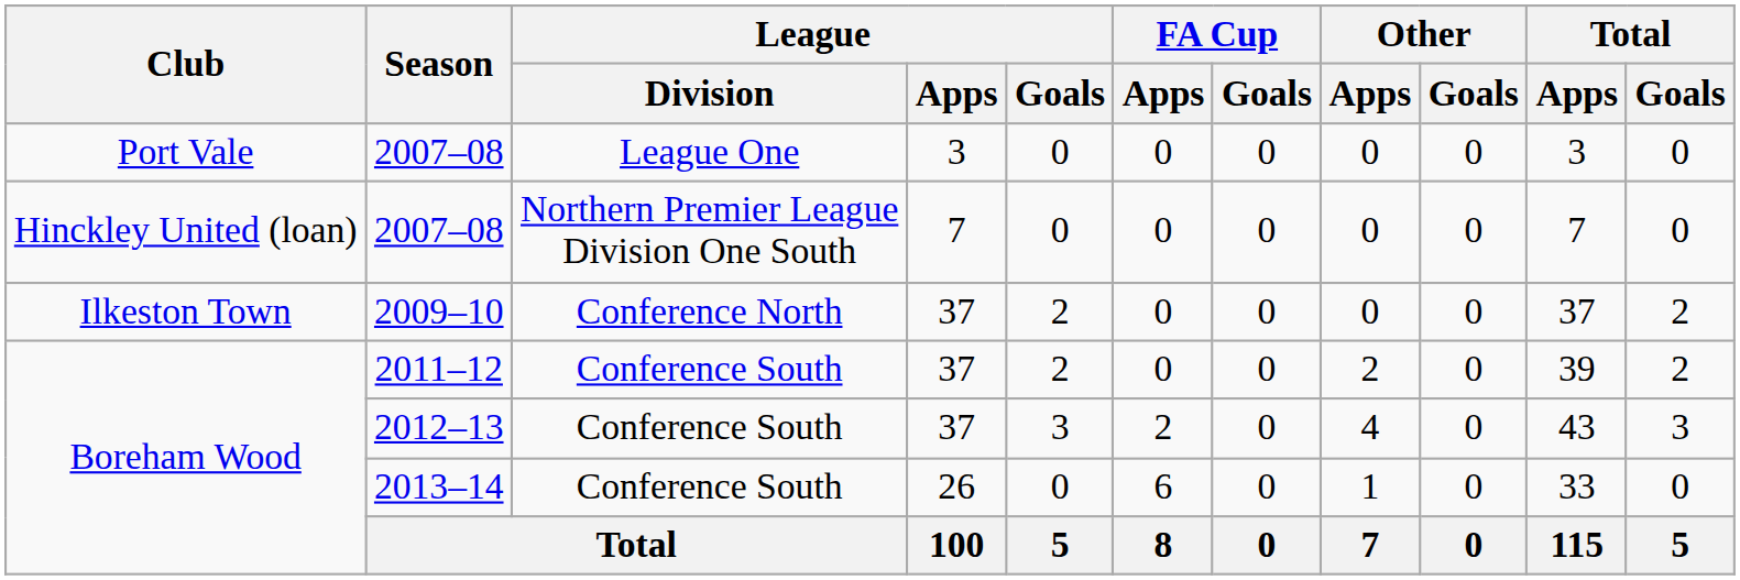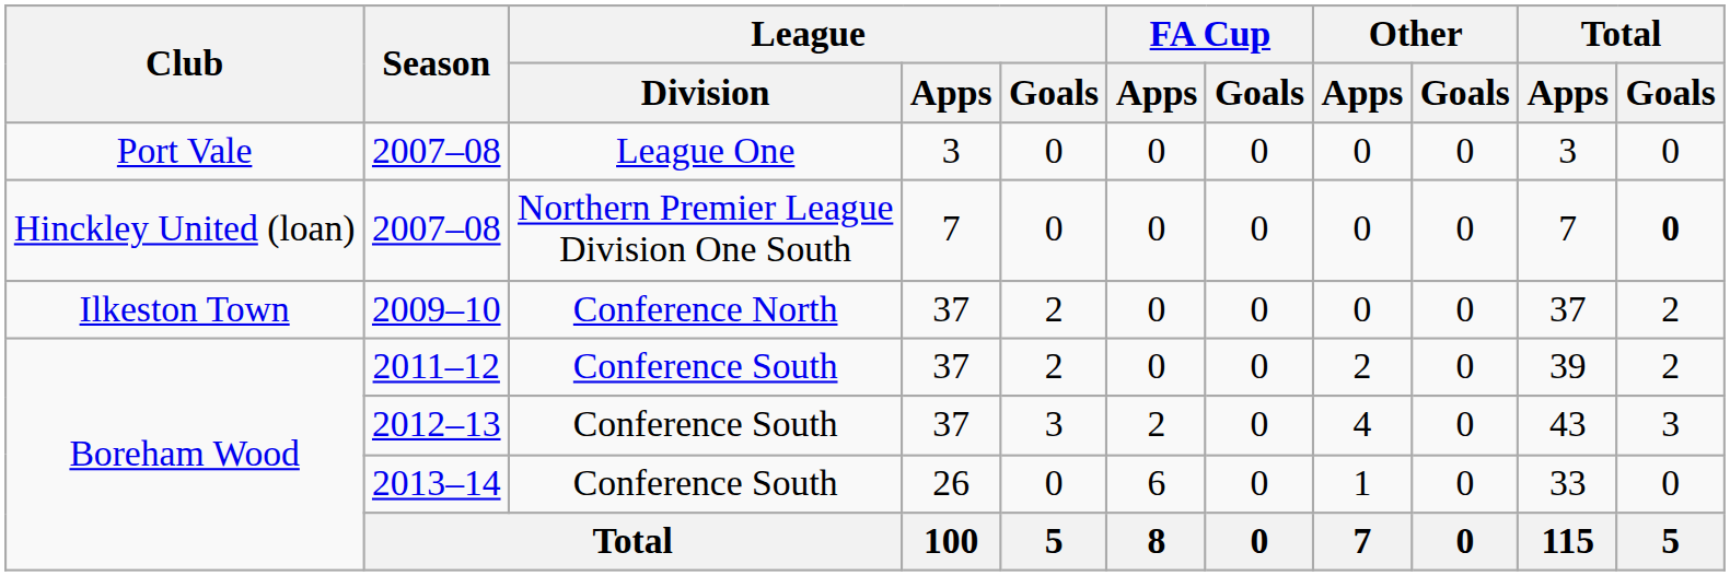Hinckley United (loan) / 2007–08 | Total / Goals: normal -> bold
